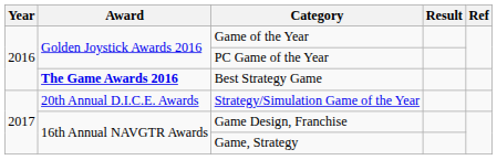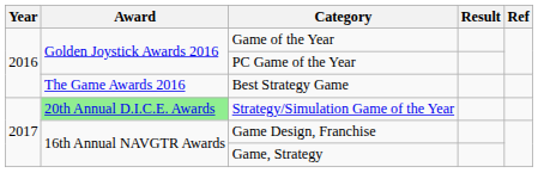Best Strategy Game | Award: bold -> normal
Strategy/Simulation Game of the Year | Award: no background -> lightgreen background
